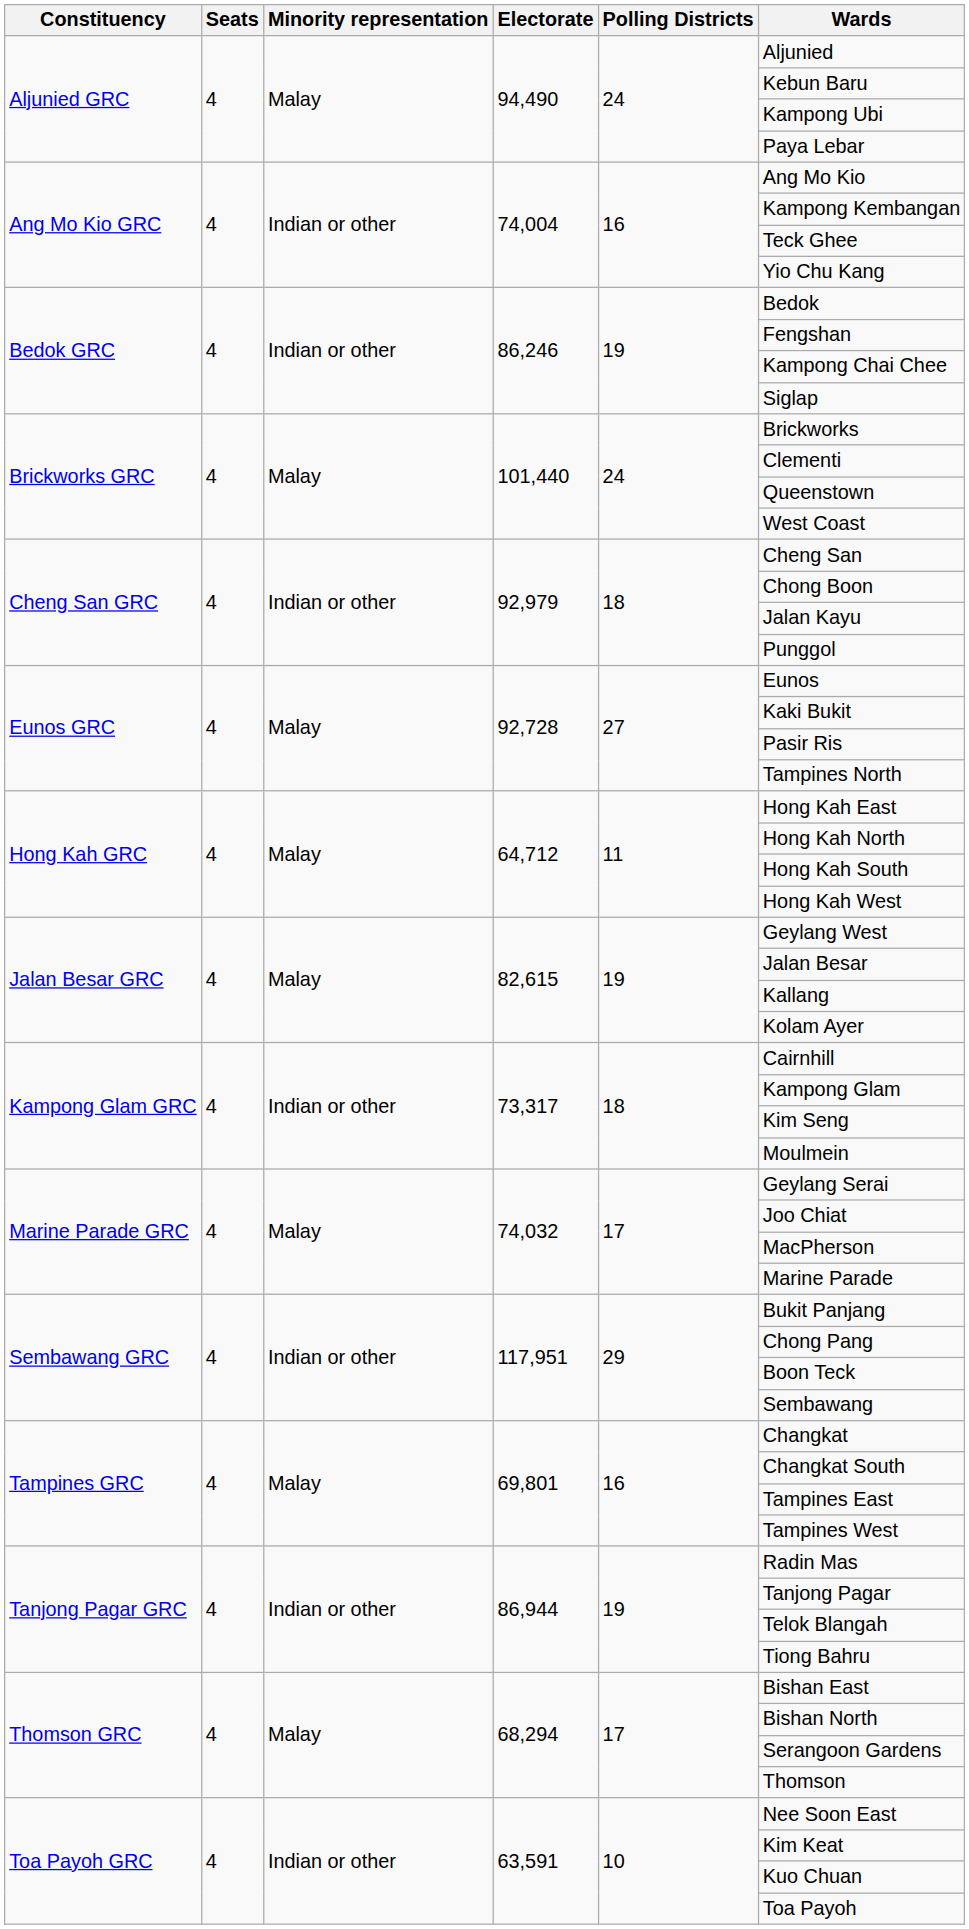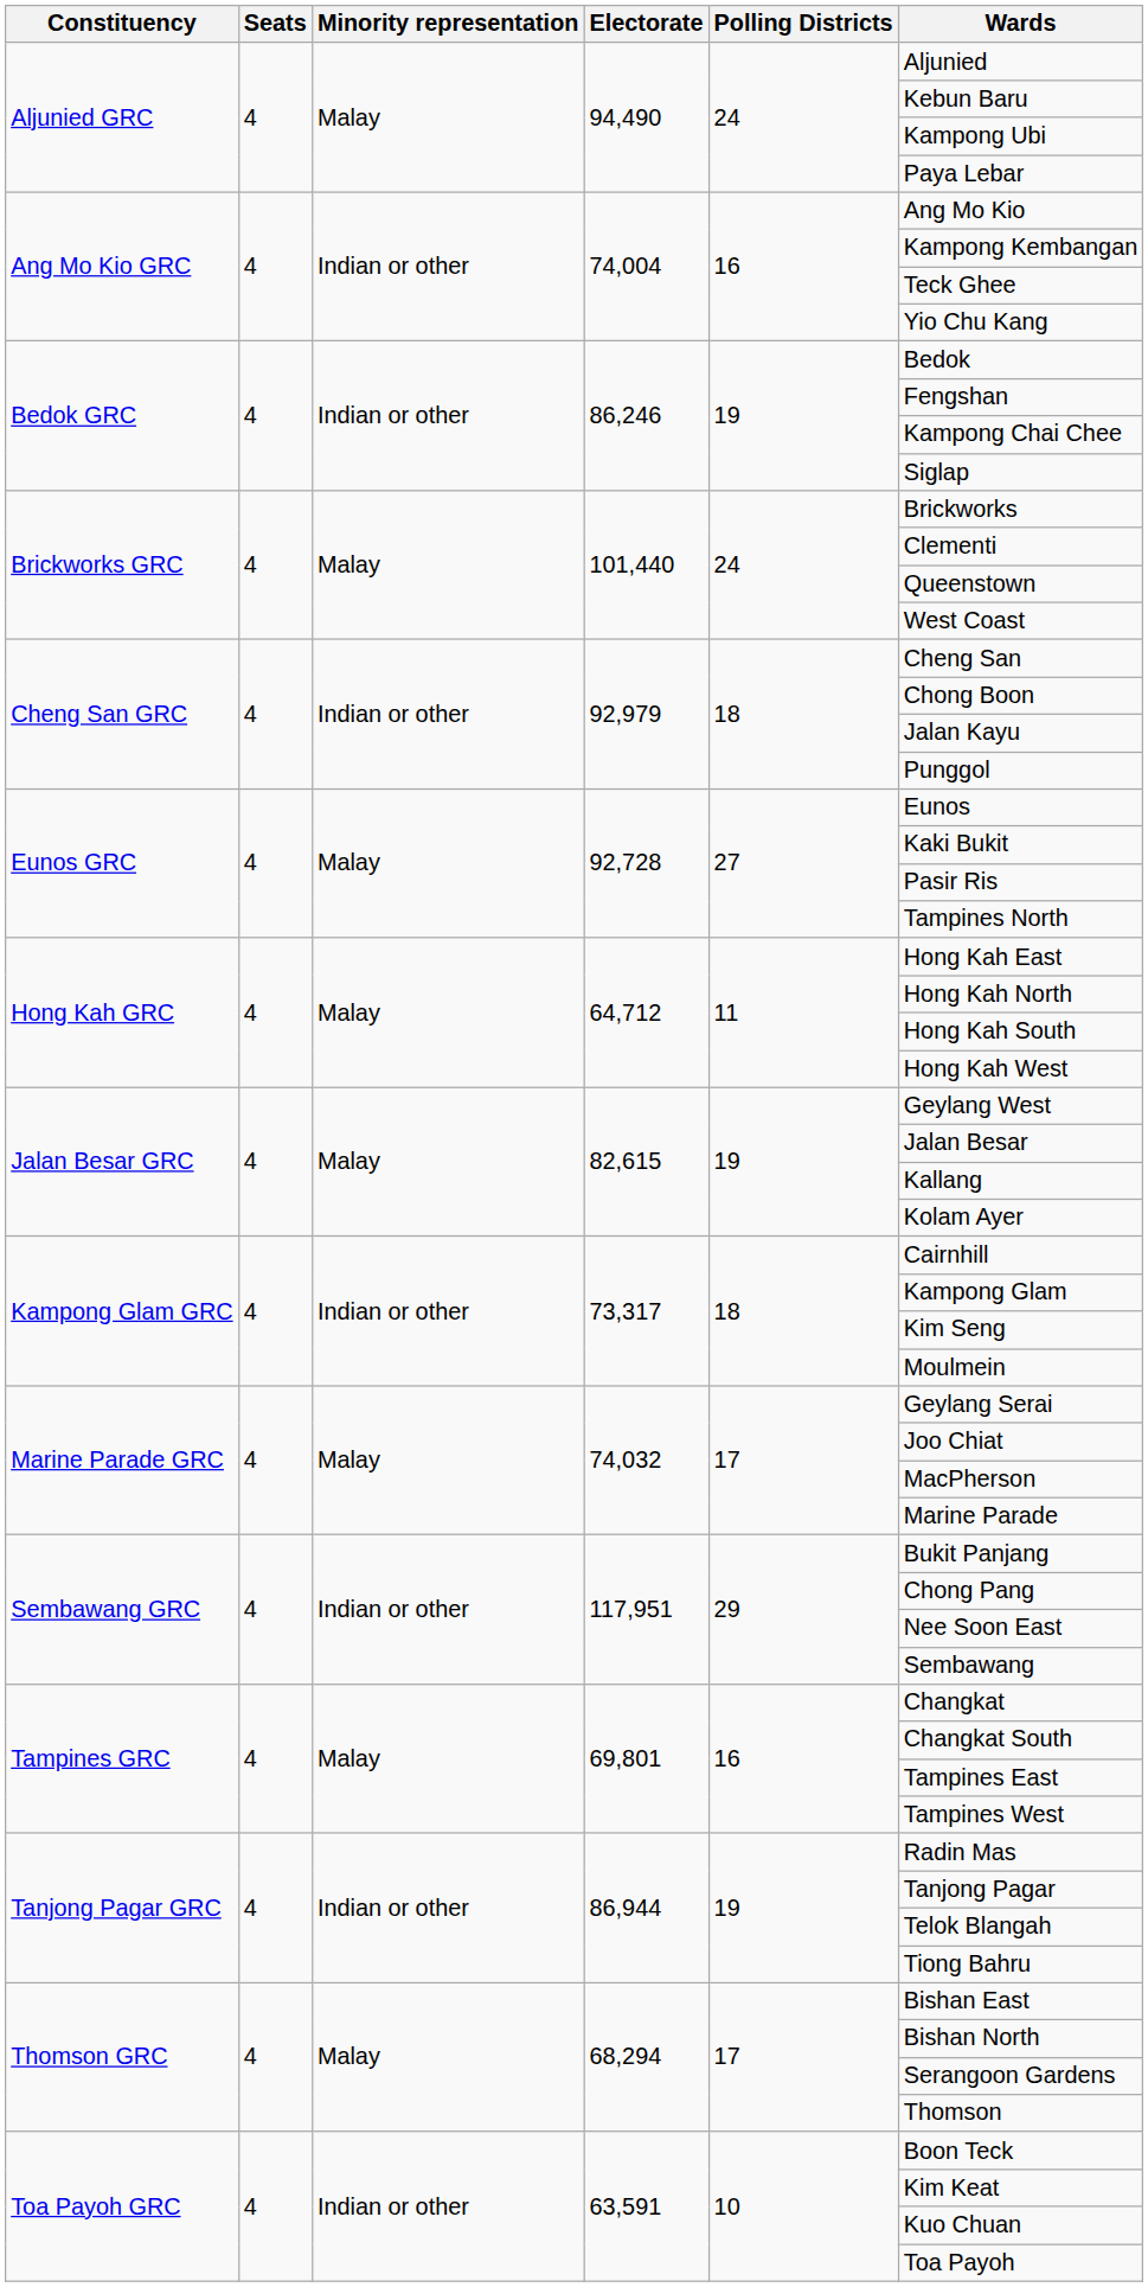row 44 | Wards: Boon Teck -> Nee Soon East
row 58 | Wards: Nee Soon East -> Boon Teck
